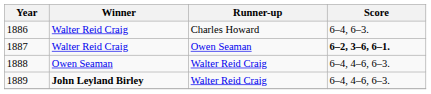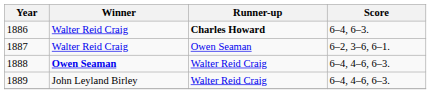1886 | Runner-up: normal -> bold
1887 | Score: bold -> normal
1888 | Winner: normal -> bold
1889 | Winner: bold -> normal
